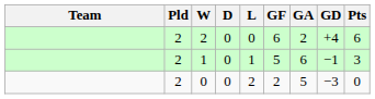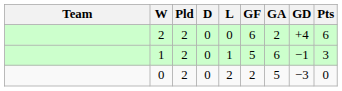columns swapped: Pld <-> W
